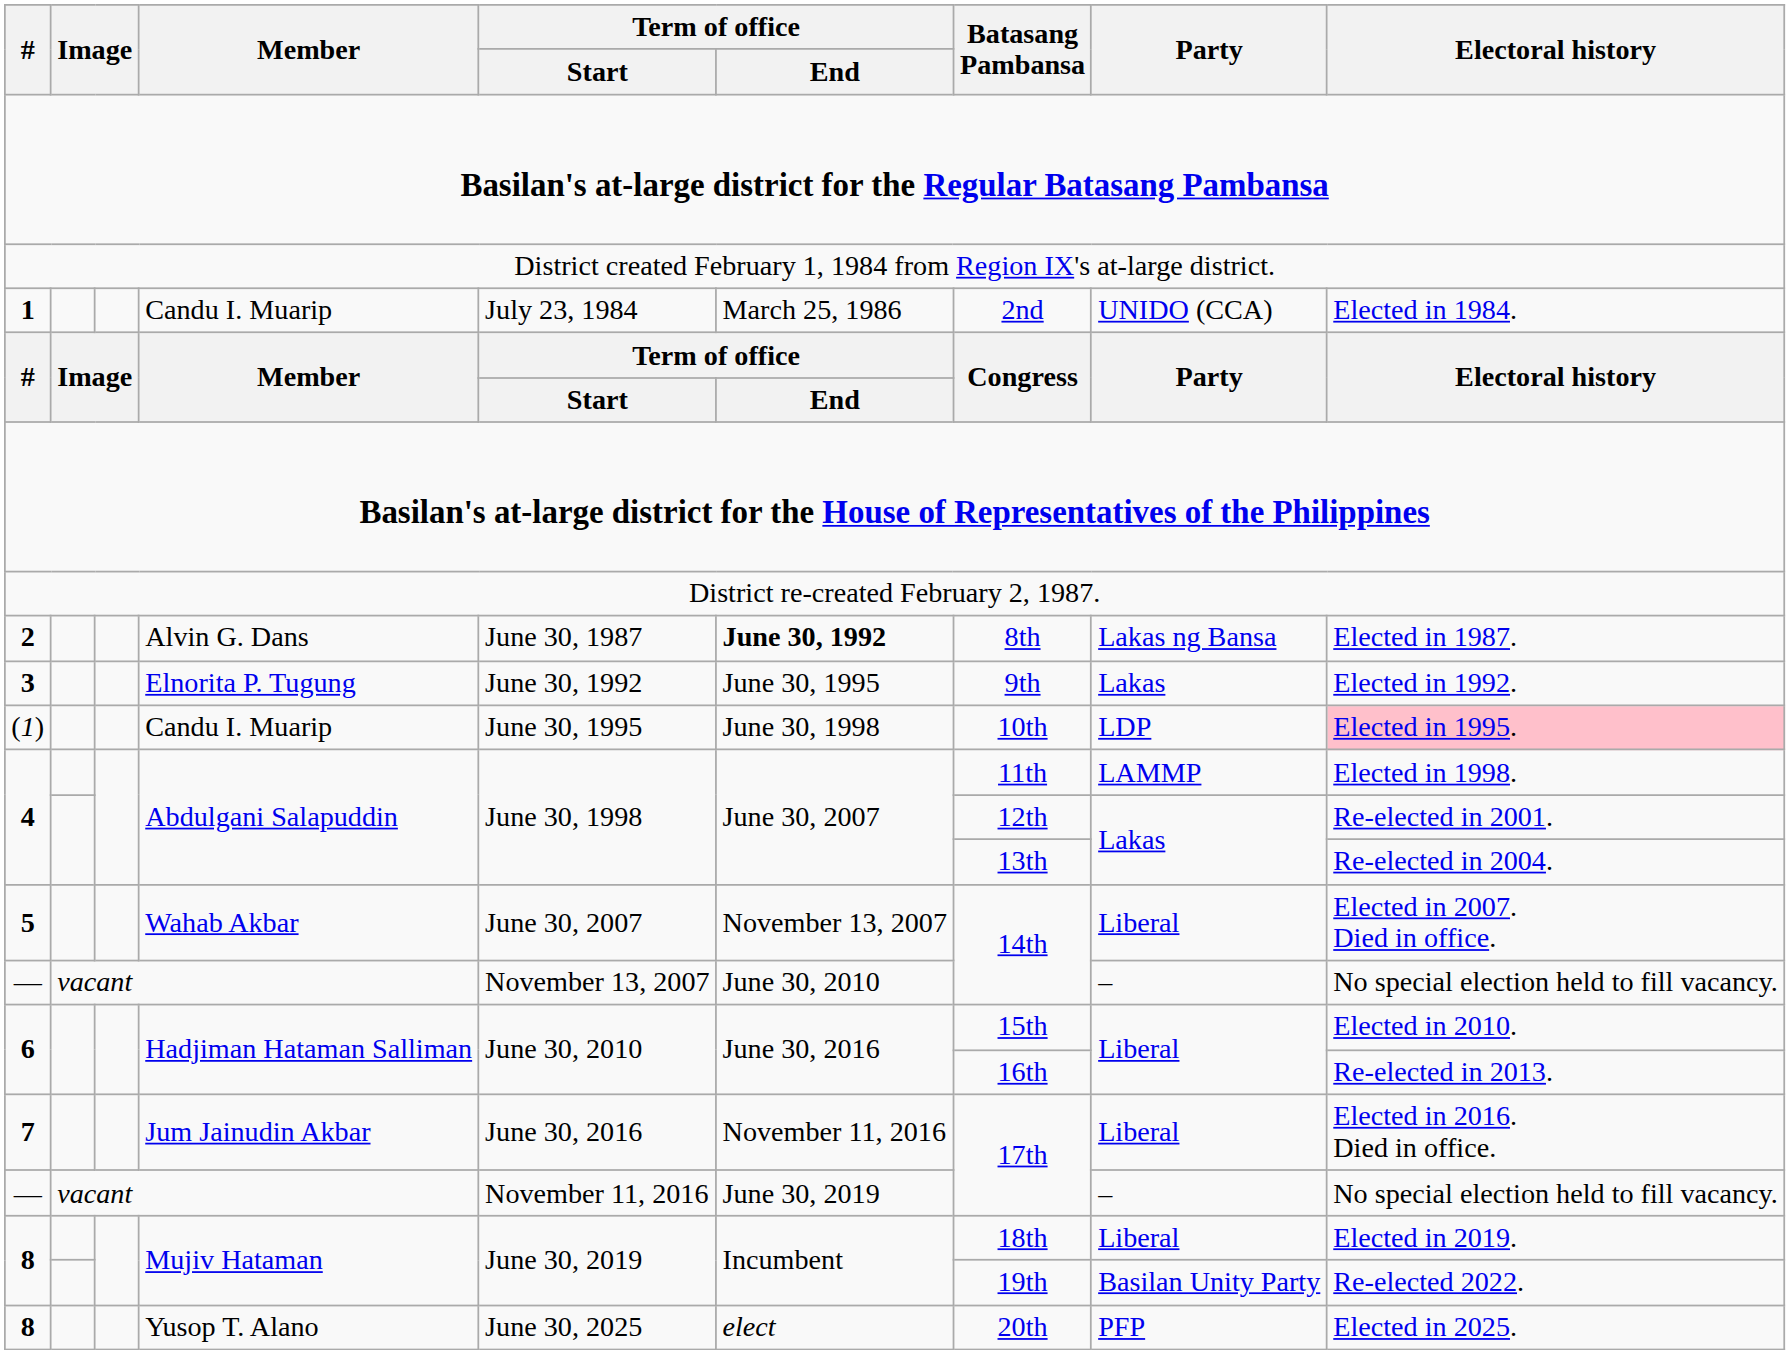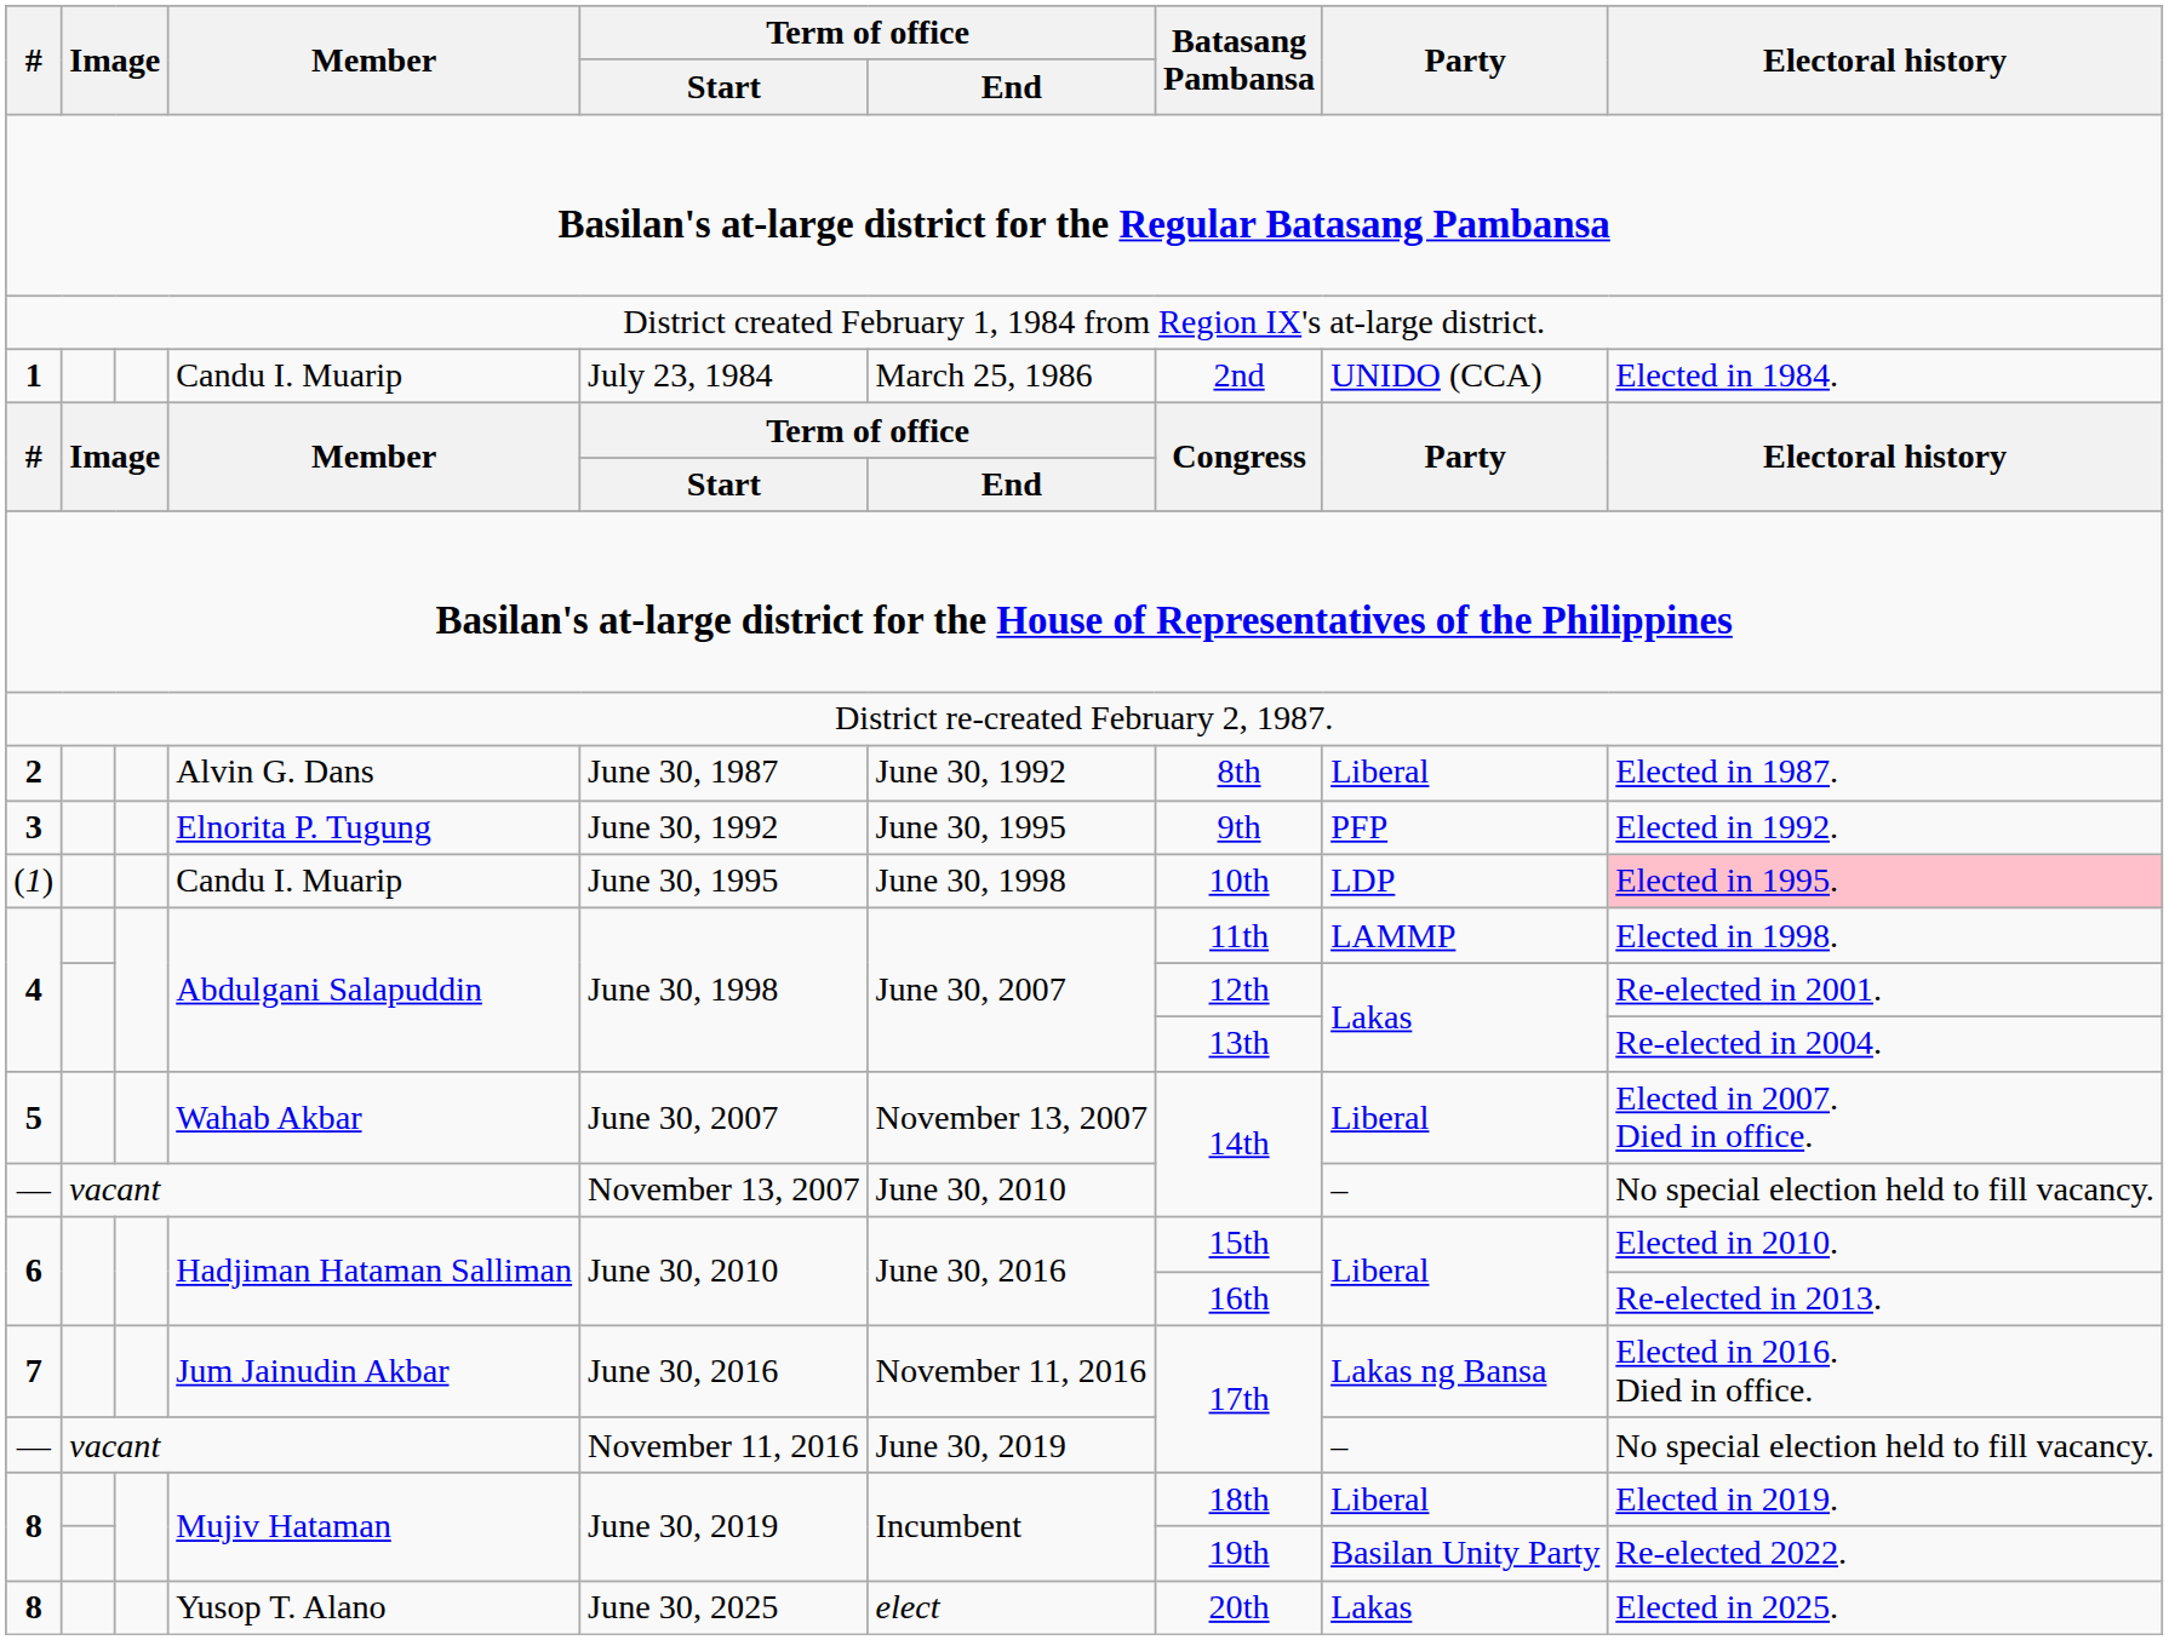2 | Term of office / End: bold -> normal
2 | Party: Lakas ng Bansa -> Liberal
3 | Party: Lakas -> PFP
7 | Party: Liberal -> Lakas ng Bansa
8 / Yusop T. Alano | Party: PFP -> Lakas
